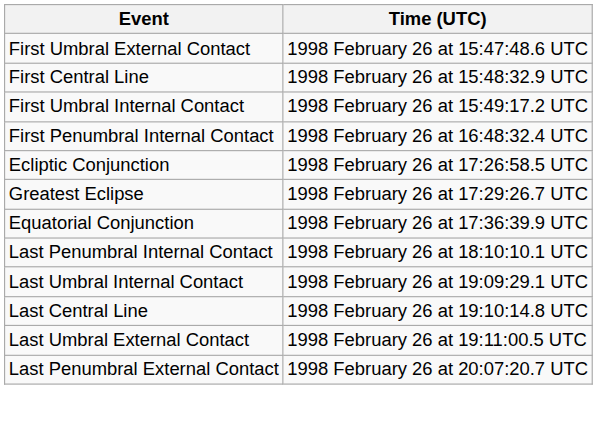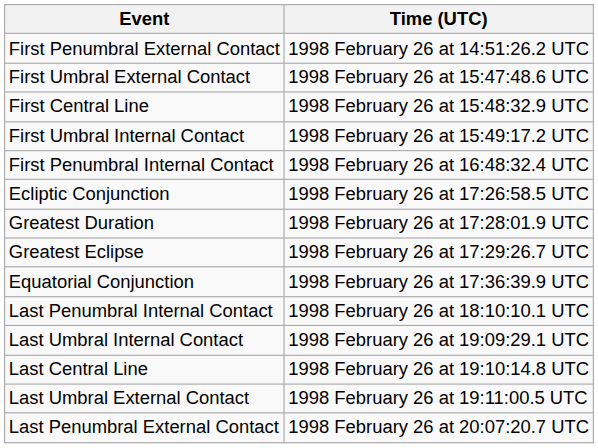+ row: First Penumbral External Contact | 1998 February 26 at 14:51:26.2 UTC
+ row: Greatest Duration | 1998 February 26 at 17:28:01.9 UTC
